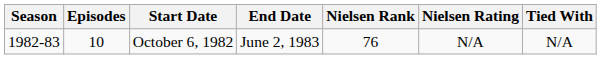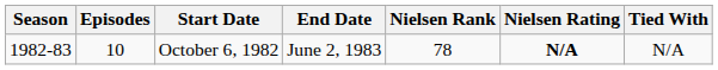October 6, 1982 | Nielsen Rank: 76 -> 78
October 6, 1982 | Nielsen Rating: normal -> bold
